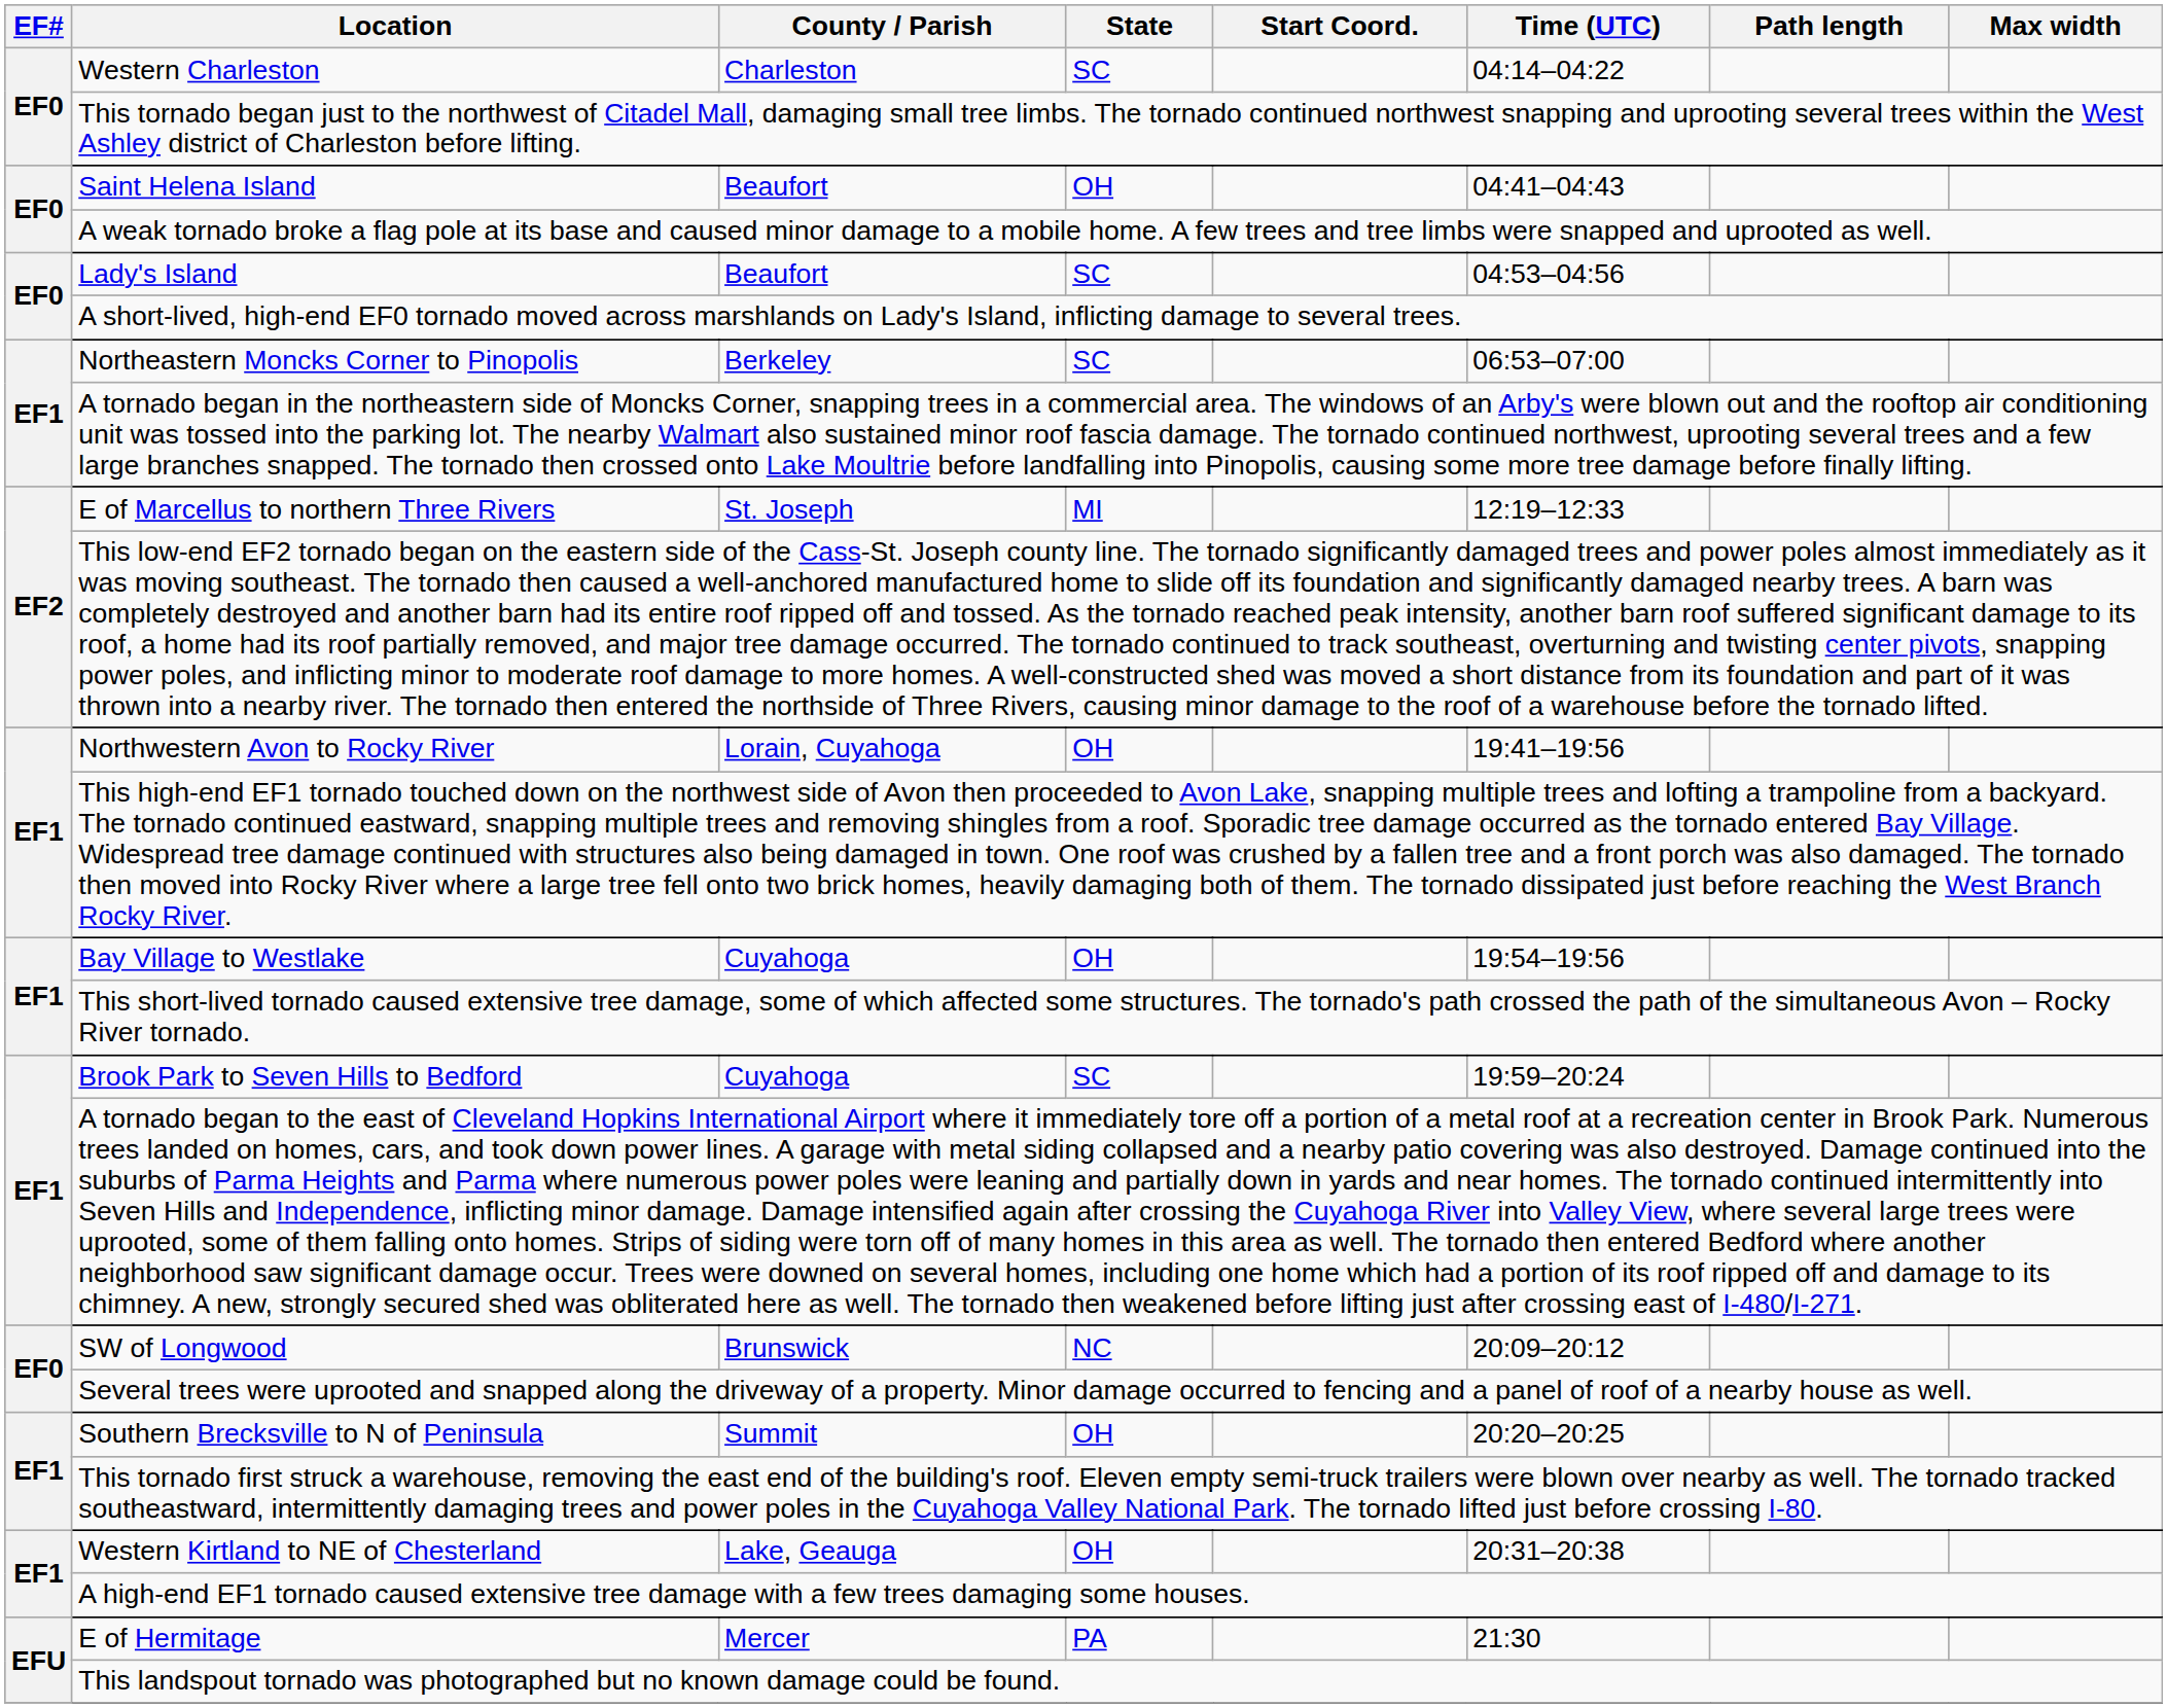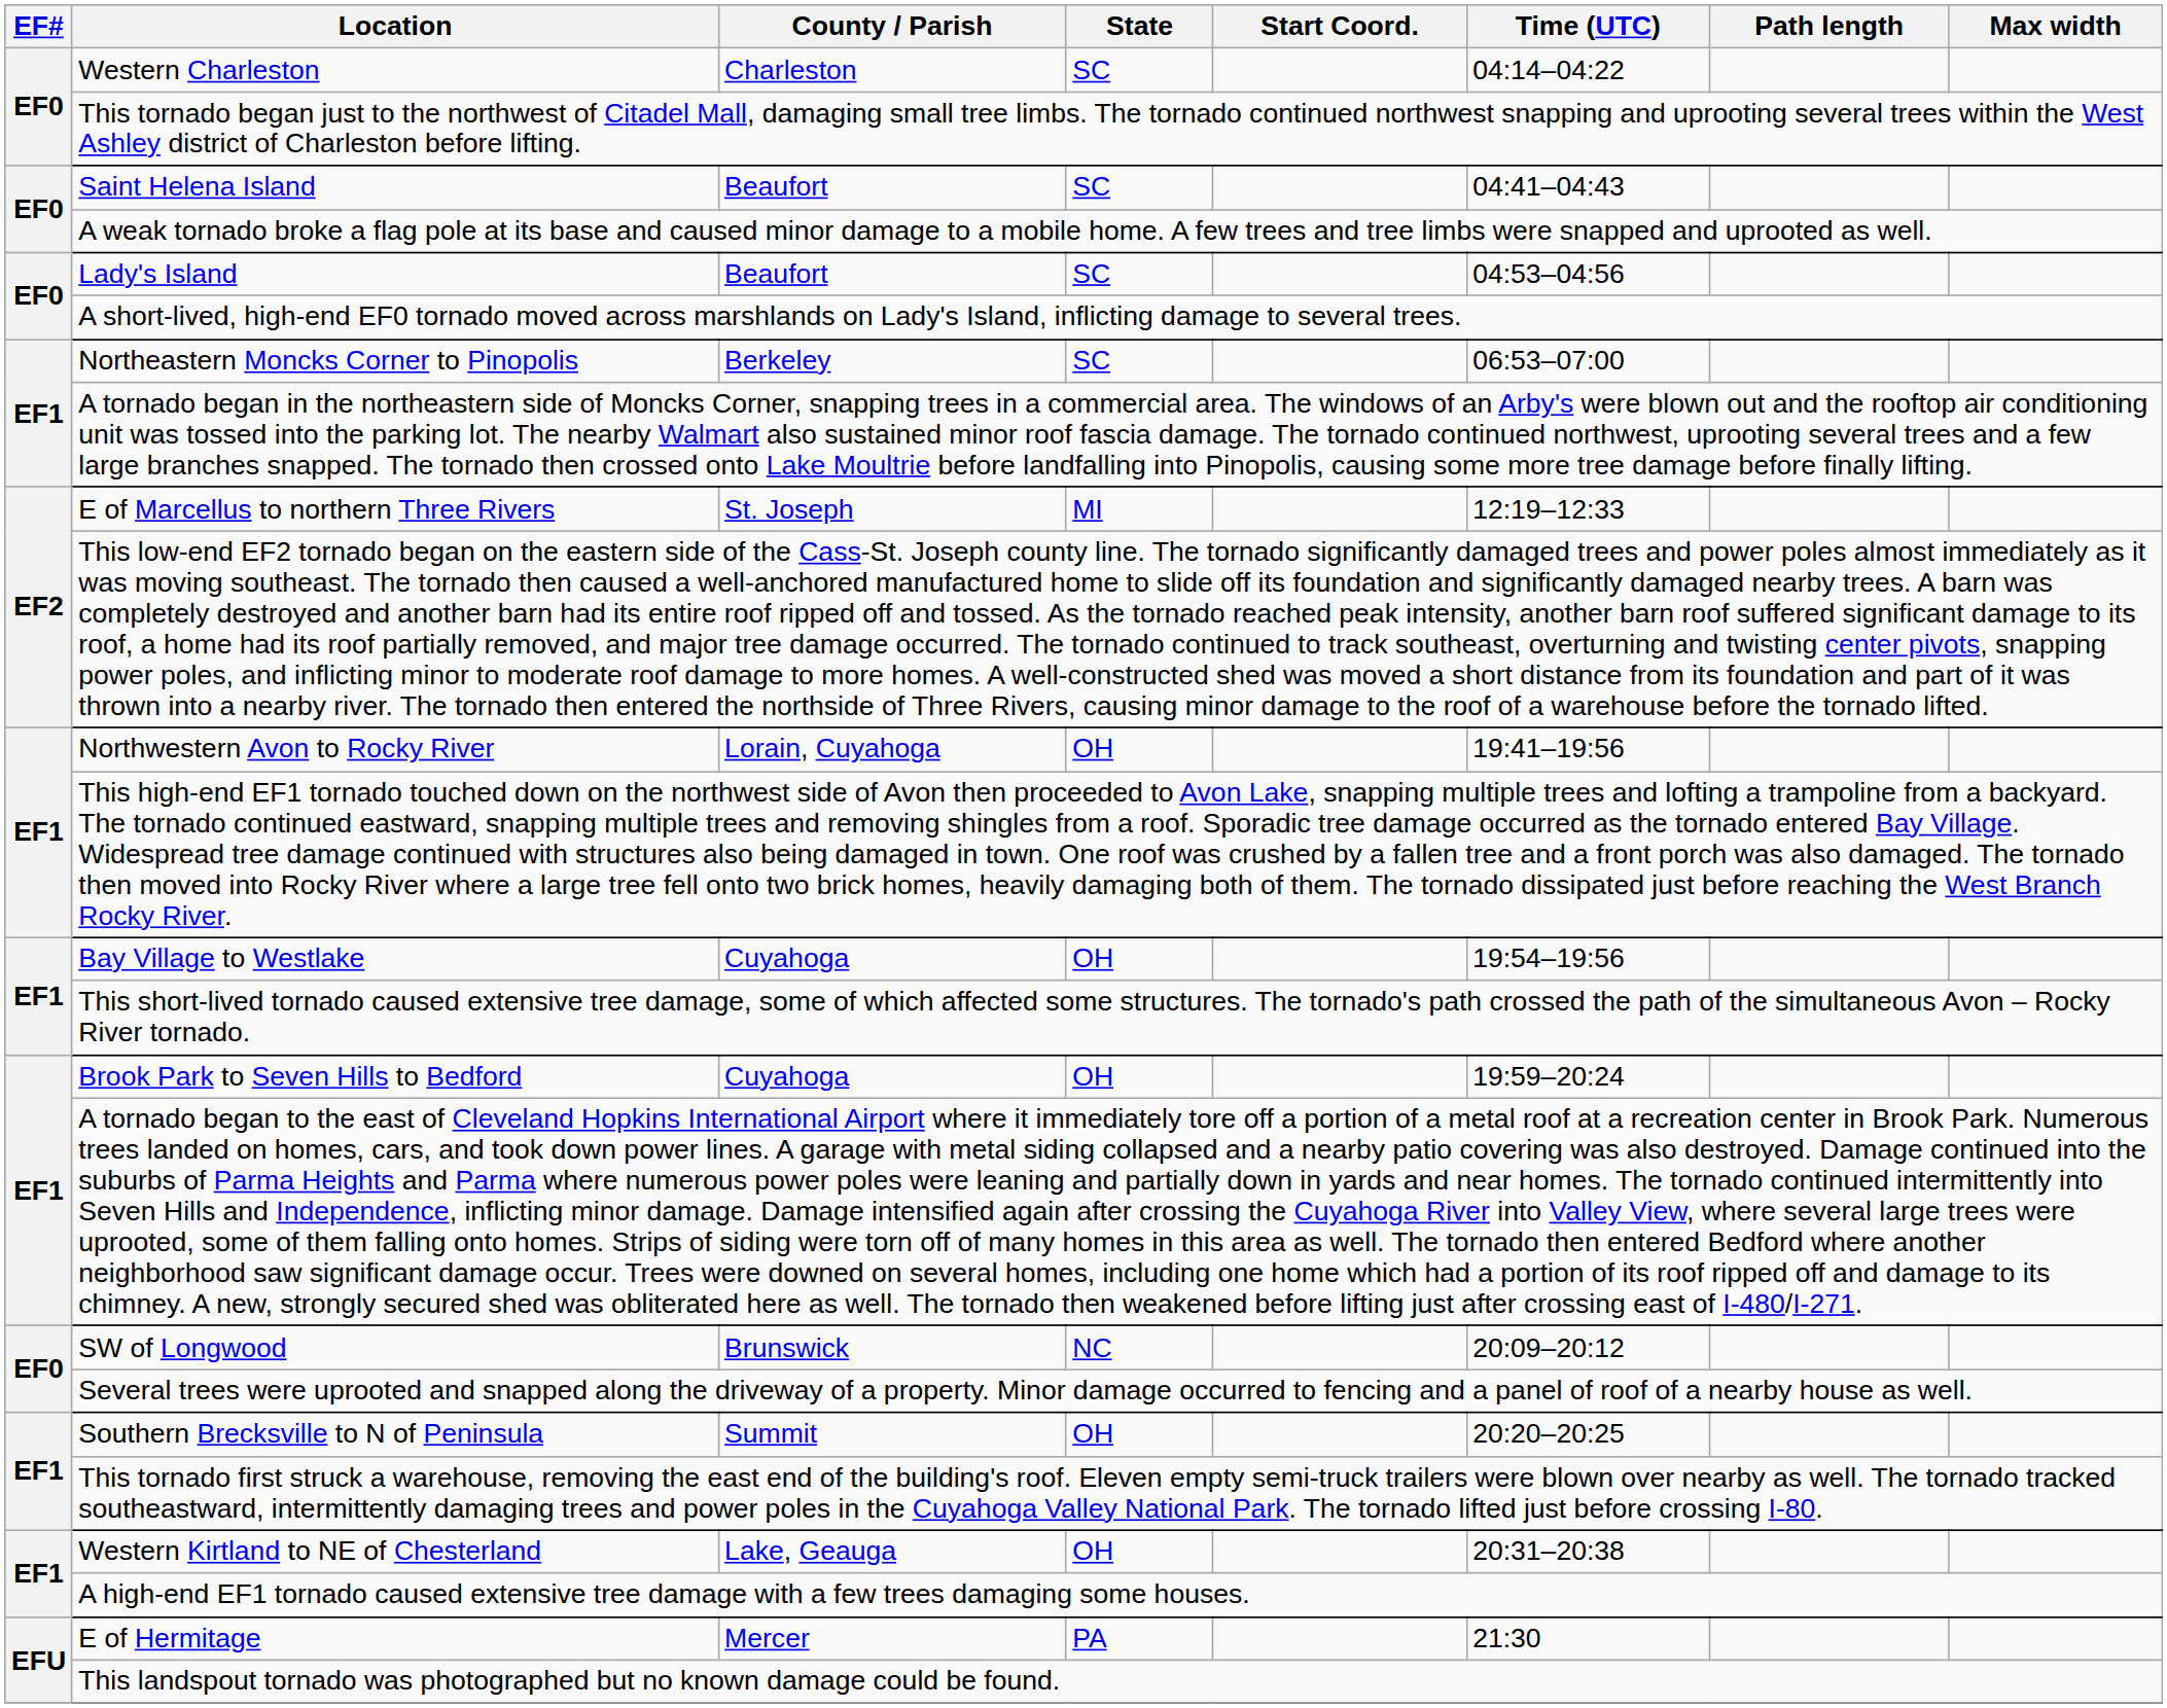Saint Helena Island | State: OH -> SC
Brook Park to Seven Hills to Bedford | State: SC -> OH
